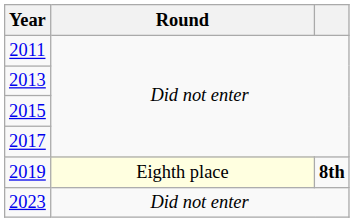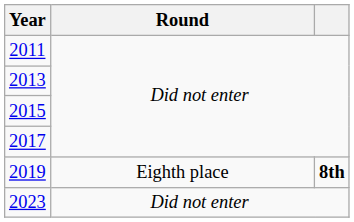2019 | Round: lightyellow background -> no background
